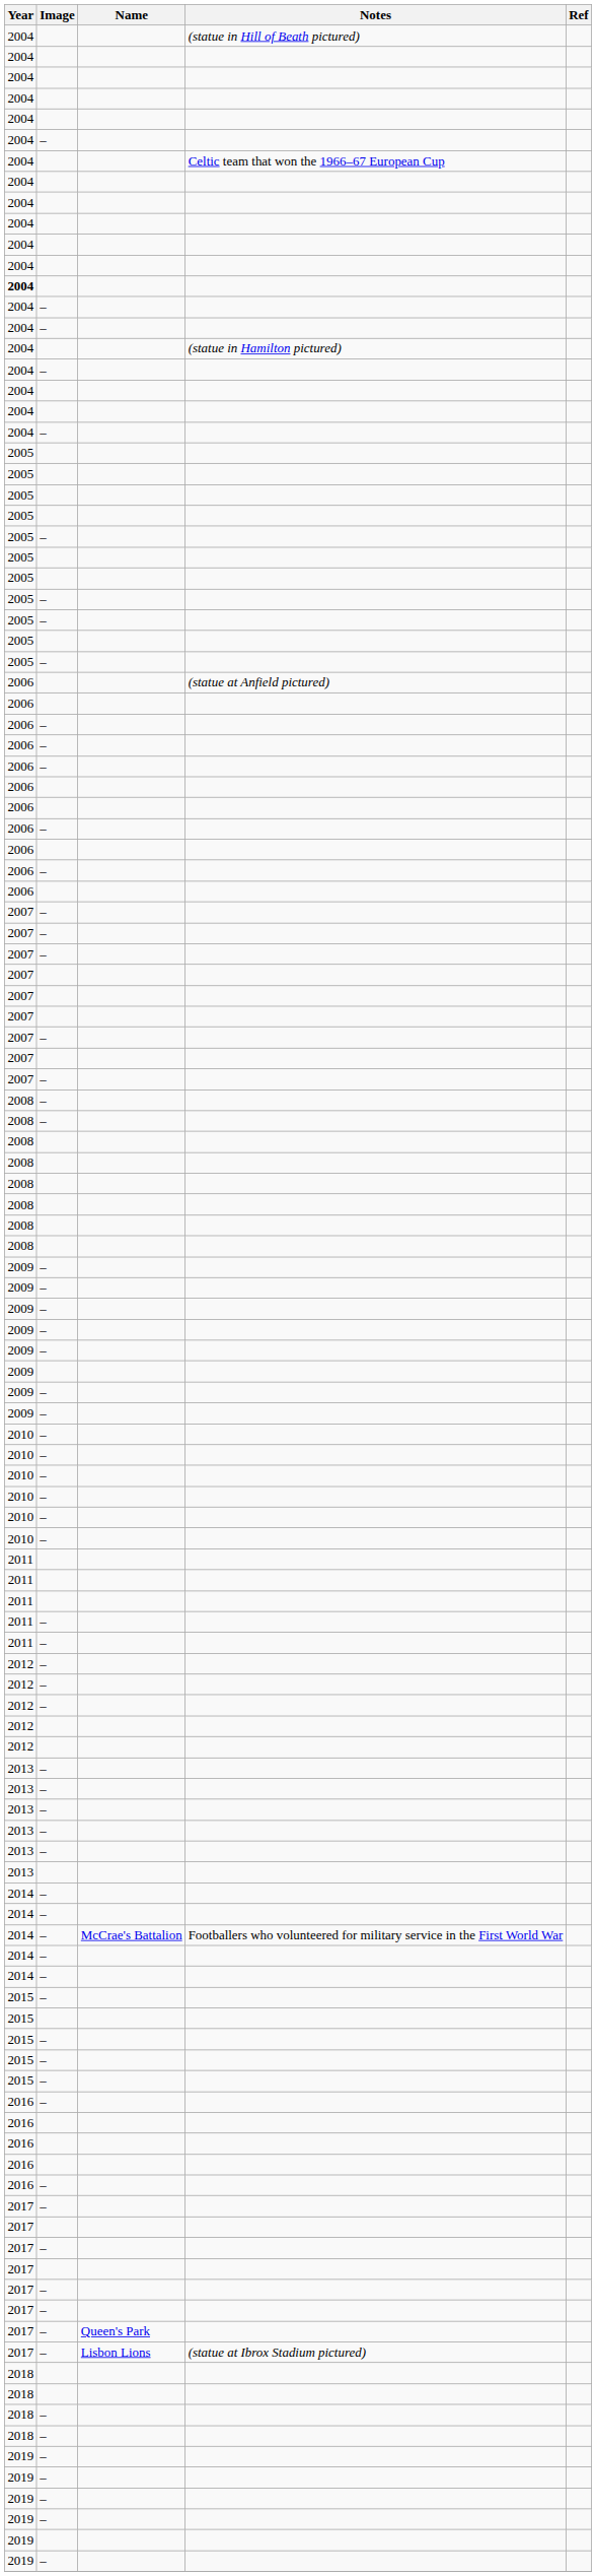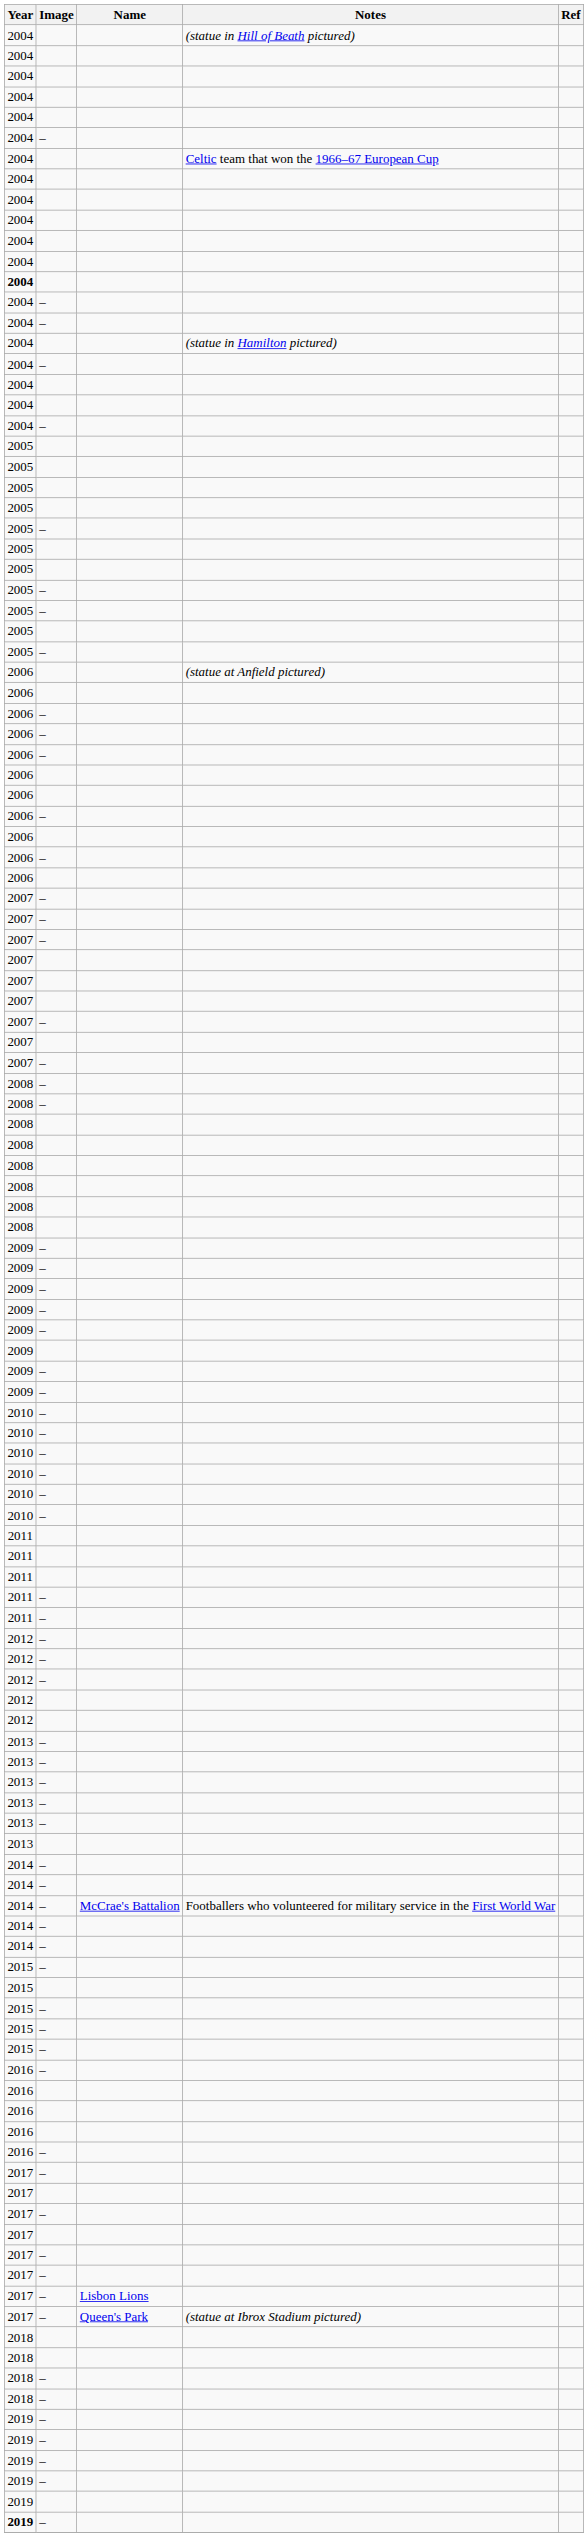row 112 | Name: Queen's Park -> Lisbon Lions
row 113 | Name: Lisbon Lions -> Queen's Park
row 123 | Year: normal -> bold
